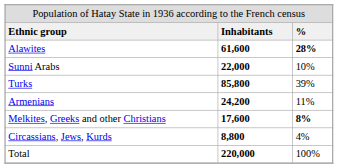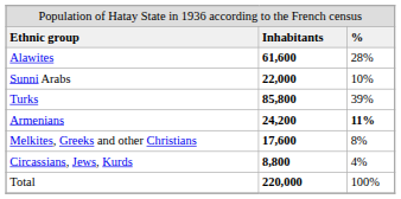Alawites | column 3: bold -> normal
Armenians | column 3: normal -> bold
Melkites, Greeks and other Christians | column 3: bold -> normal
